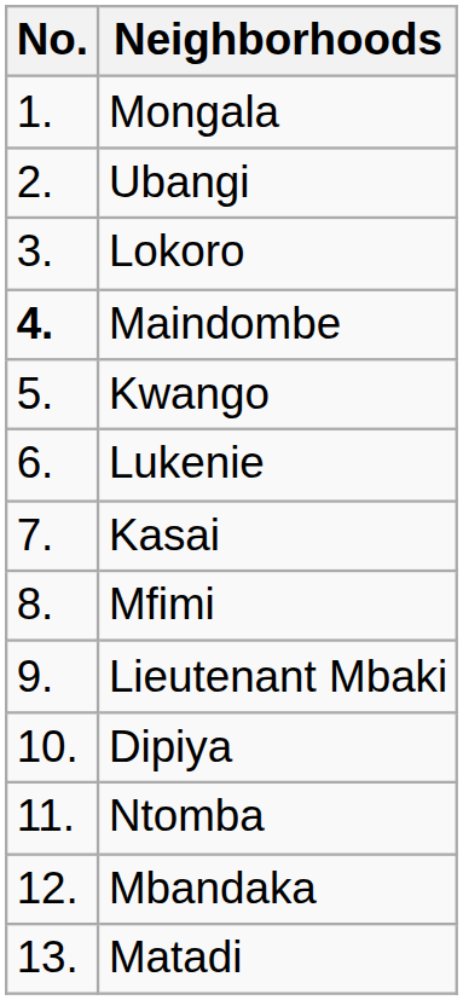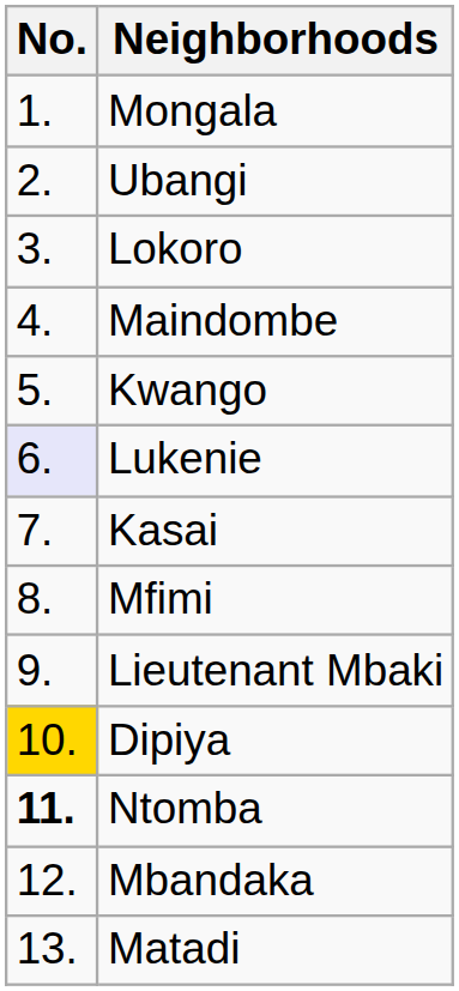Maindombe | No.: bold -> normal
Lukenie | No.: no background -> lavender background
Dipiya | No.: no background -> gold background
Ntomba | No.: normal -> bold
